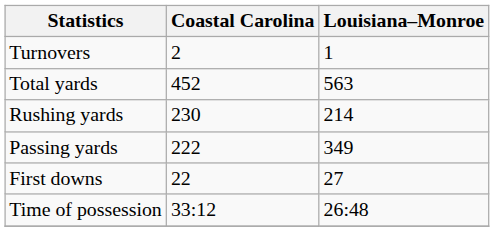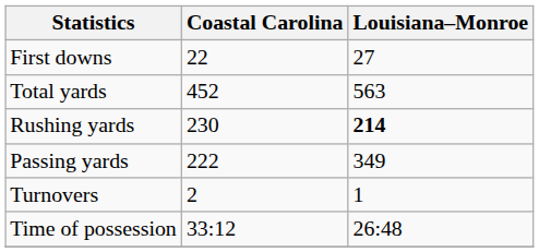rows swapped: First downs <-> Turnovers
Rushing yards | Louisiana–Monroe: normal -> bold
